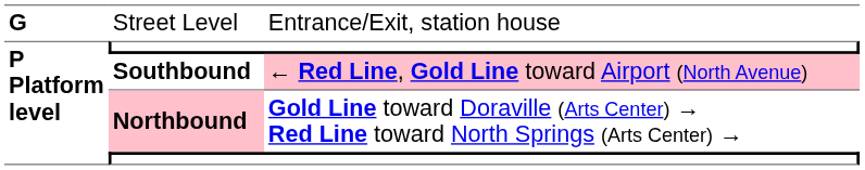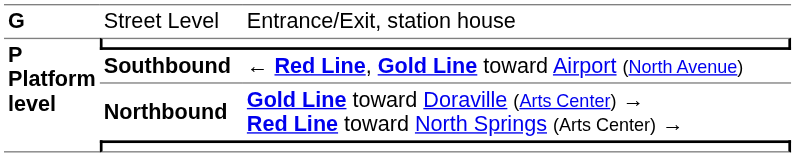Southbound | column 3: pink background -> no background
Northbound | column 2: pink background -> no background
